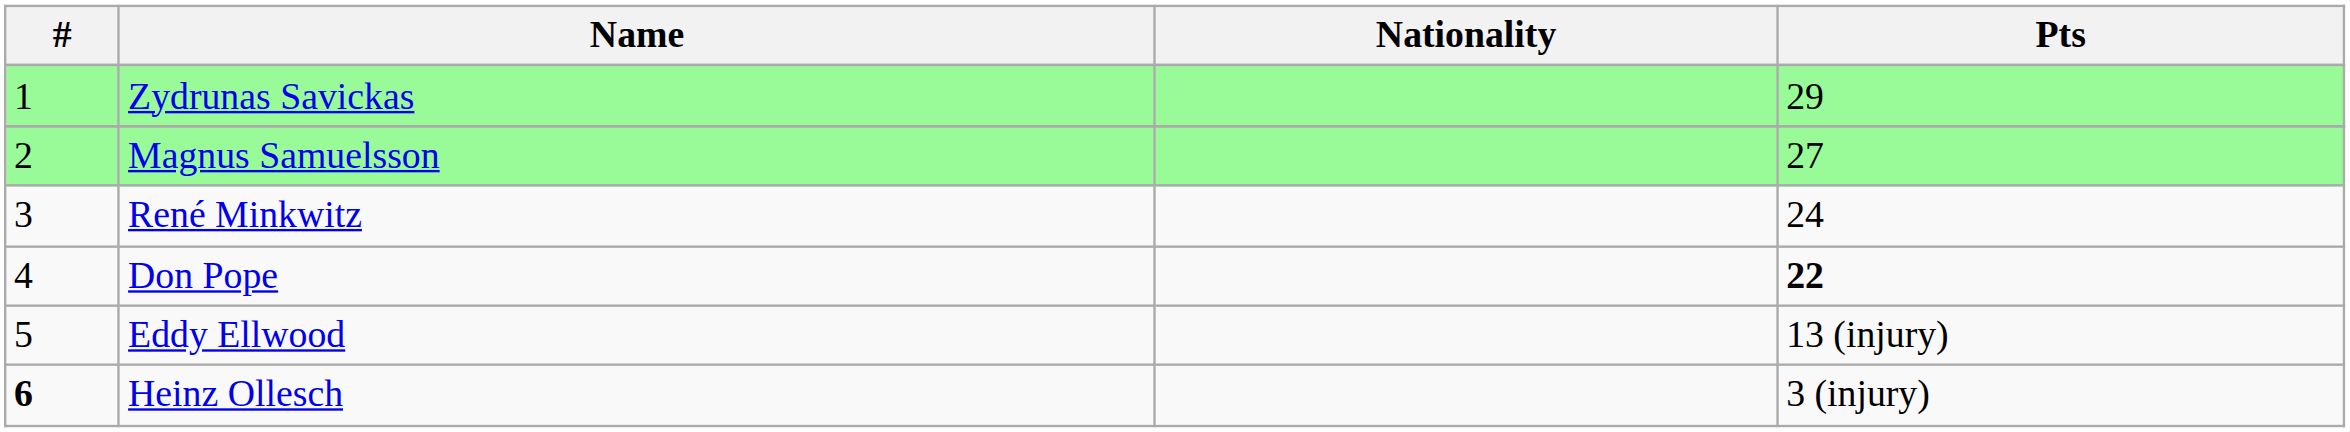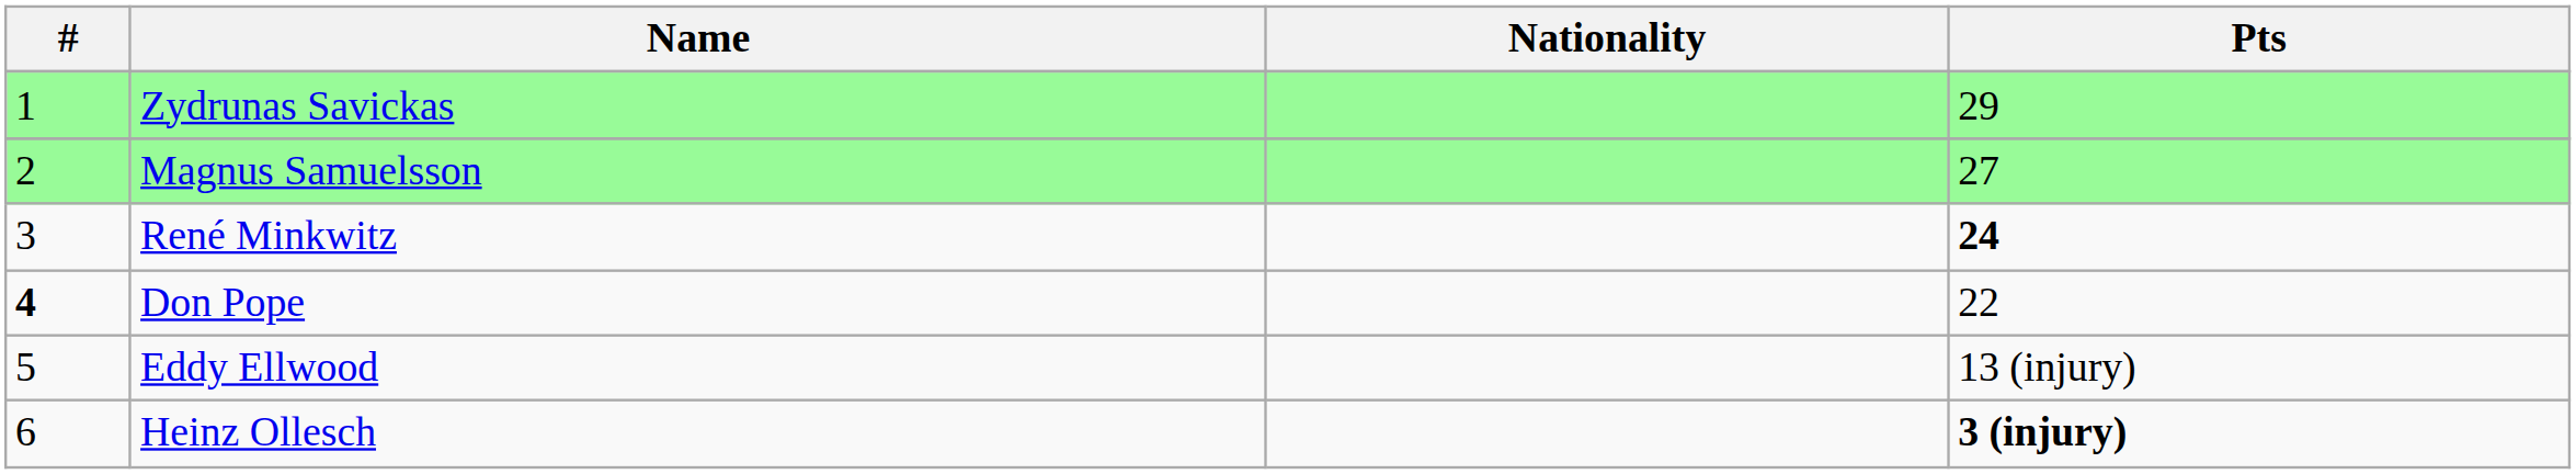René Minkwitz | Pts: normal -> bold
Don Pope | #: normal -> bold
Don Pope | Pts: bold -> normal
Heinz Ollesch | #: bold -> normal
Heinz Ollesch | Pts: normal -> bold
